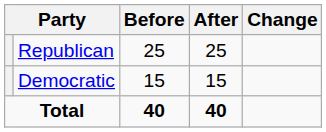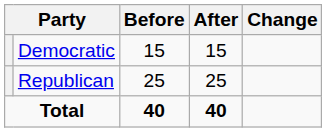rows swapped: Republican <-> Democratic
